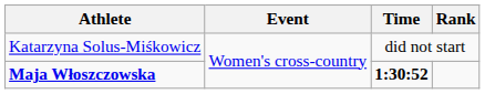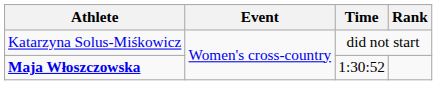Maja Włoszczowska | Time: bold -> normal
